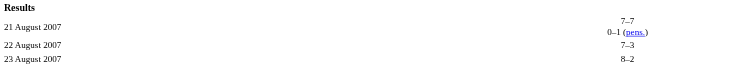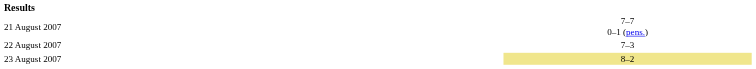23 August 2007 | column 2: no background -> khaki background
